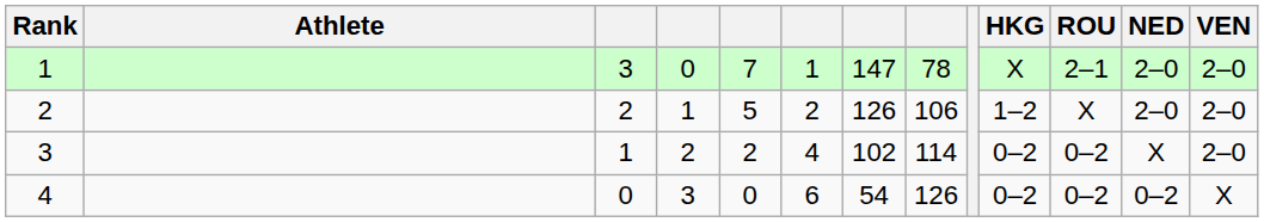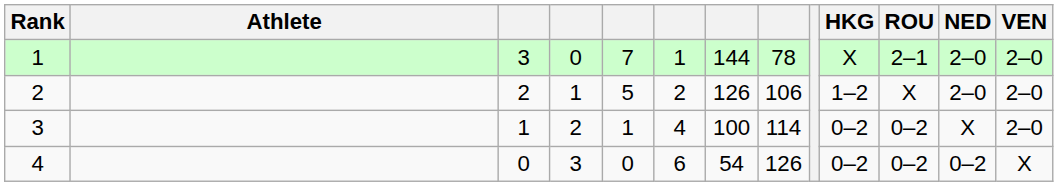row 2 | column 7: 147 -> 144
row 4 | column 5: 2 -> 1
row 4 | column 7: 102 -> 100
